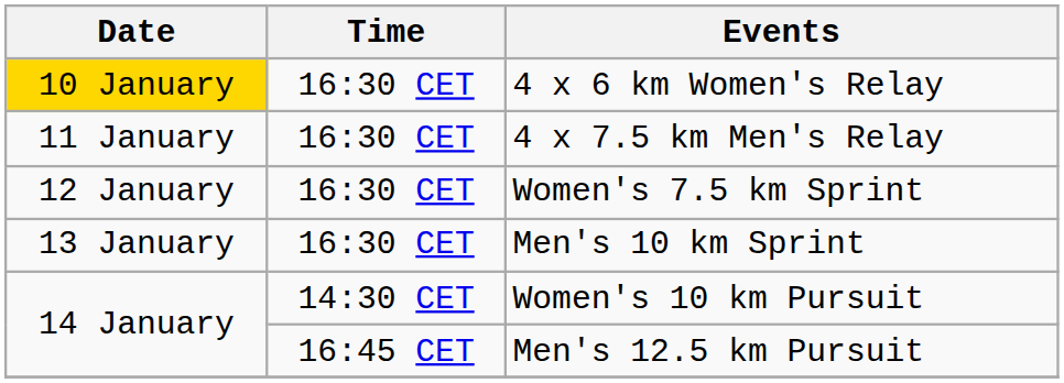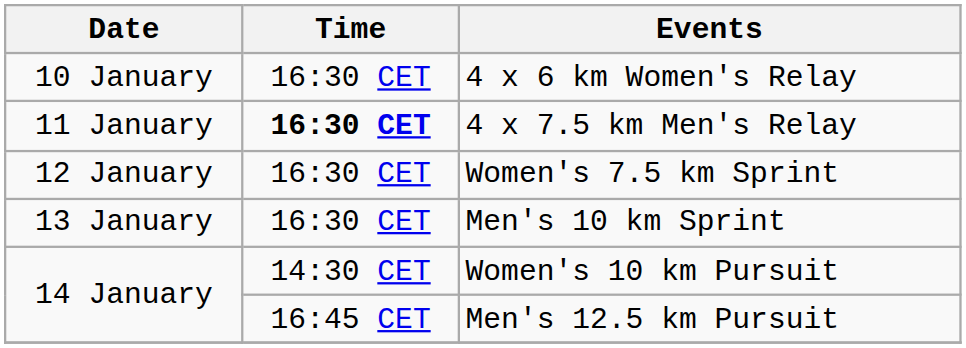4 x 6 km Women's Relay | Date: gold background -> no background
4 x 7.5 km Men's Relay | Time: normal -> bold
